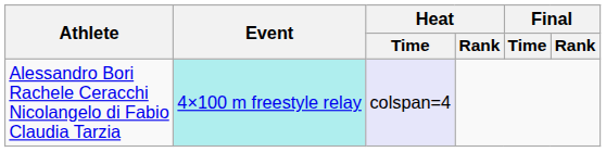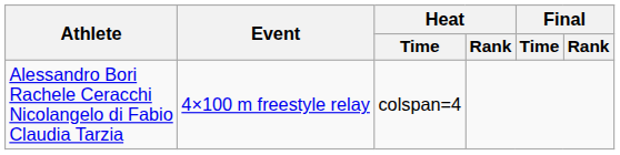row 3 | Event: paleturquoise background -> no background
row 3 | Heat / Time: lavender background -> no background
